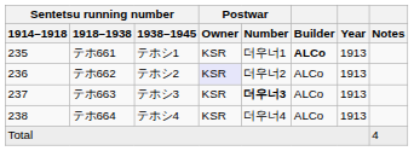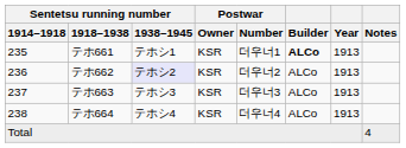テホ662 | Sentetsu running number / 1938–1945: no background -> lavender background
テホ662 | Postwar / Owner: lavender background -> no background
テホ663 | Postwar / Number: bold -> normal
